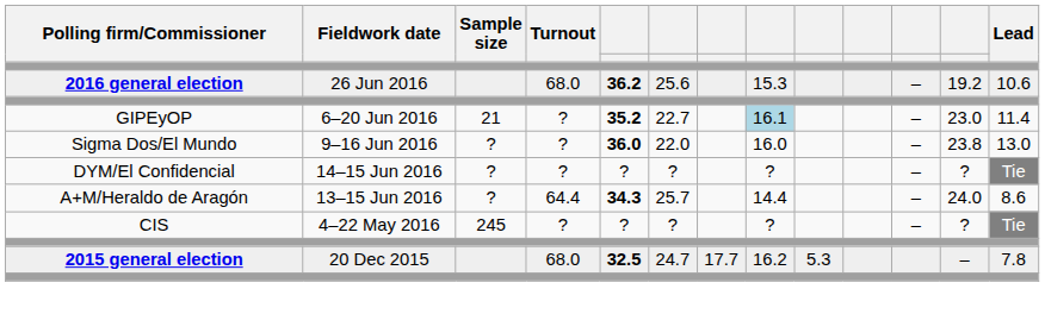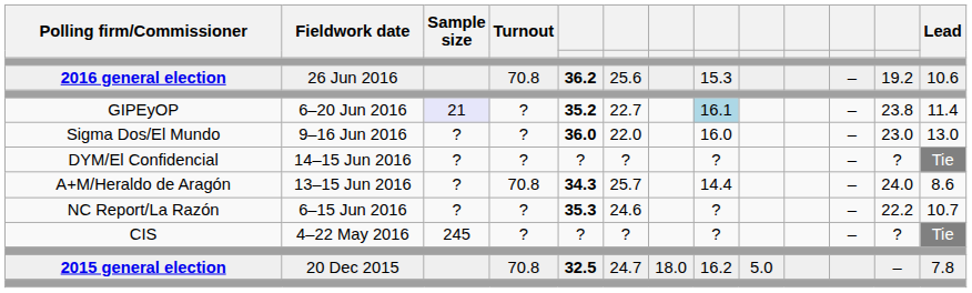2016 general election | Turnout: 68.0 -> 70.8
GIPEyOP | Sample size: no background -> lavender background
GIPEyOP | column 12: 23.0 -> 23.8
Sigma Dos/El Mundo | column 12: 23.8 -> 23.0
A+M/Heraldo de Aragón | Turnout: 64.4 -> 70.8
+ row: NC Report/La Razón | 6–15 Jun 2016 | ? | ? | 35.3 | 24.6 | ? | – | 22.2 | 10.7
2015 general election | Turnout: 68.0 -> 70.8
2015 general election | column 7: 17.7 -> 18.0
2015 general election | column 9: 5.3 -> 5.0
